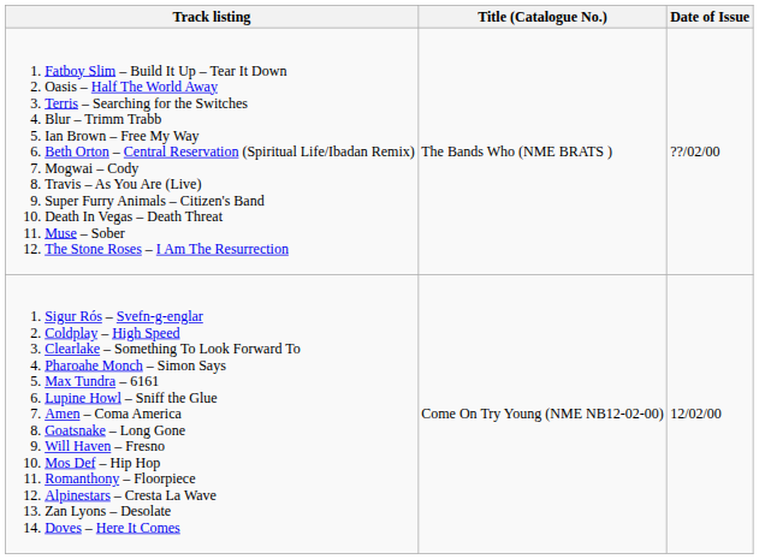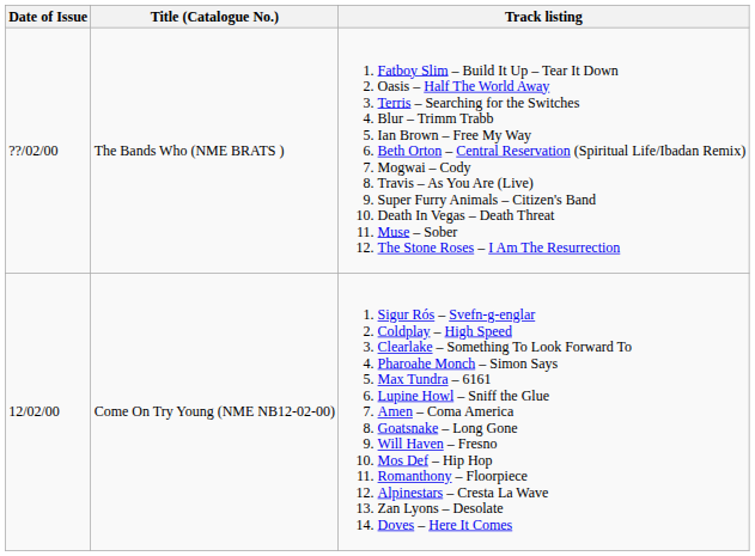columns swapped: Date of Issue <-> Track listing
